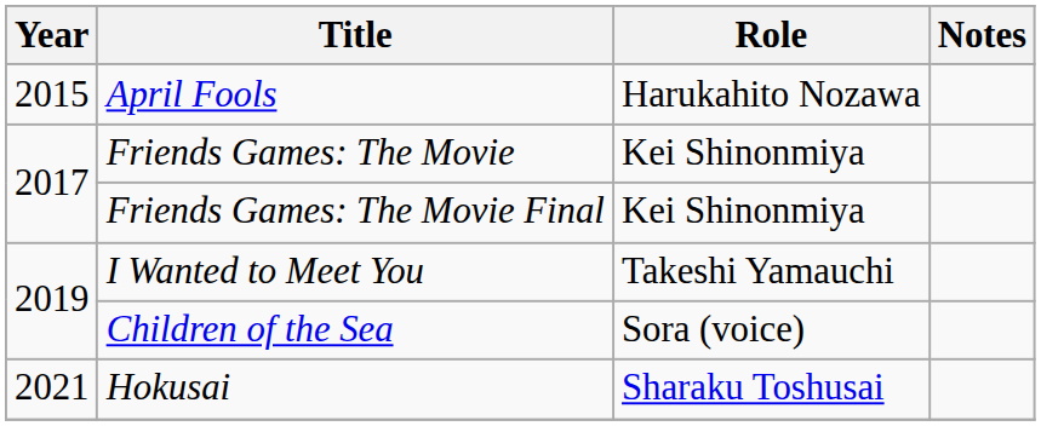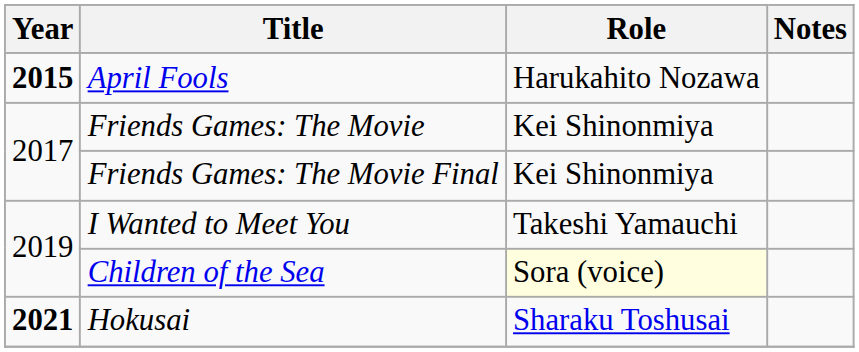April Fools | Year: normal -> bold
Children of the Sea | Role: no background -> lightyellow background
Hokusai | Year: normal -> bold
